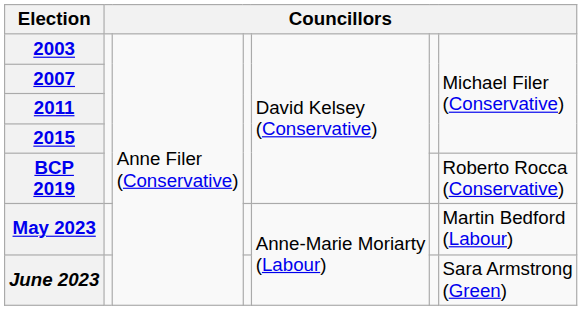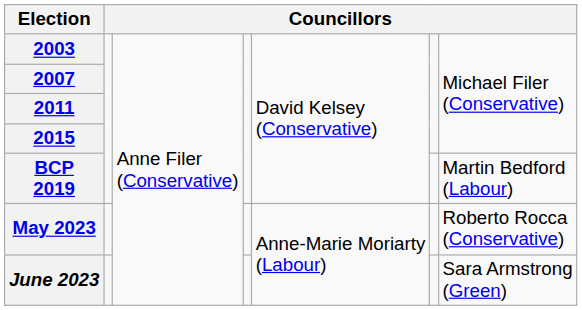BCP 2019 | column 7: Roberto Rocca (Conservative) -> Martin Bedford (Labour)
May 2023 | column 7: Martin Bedford (Labour) -> Roberto Rocca (Conservative)
